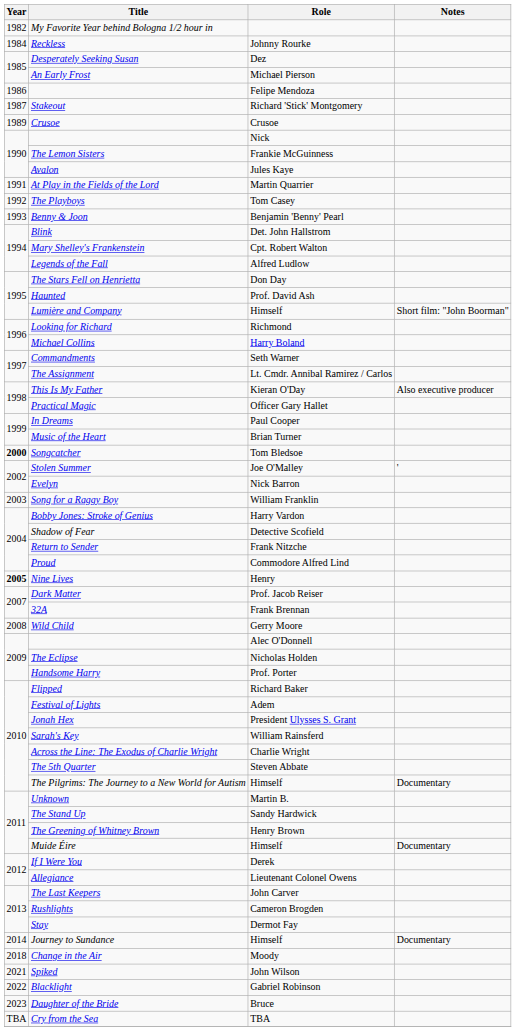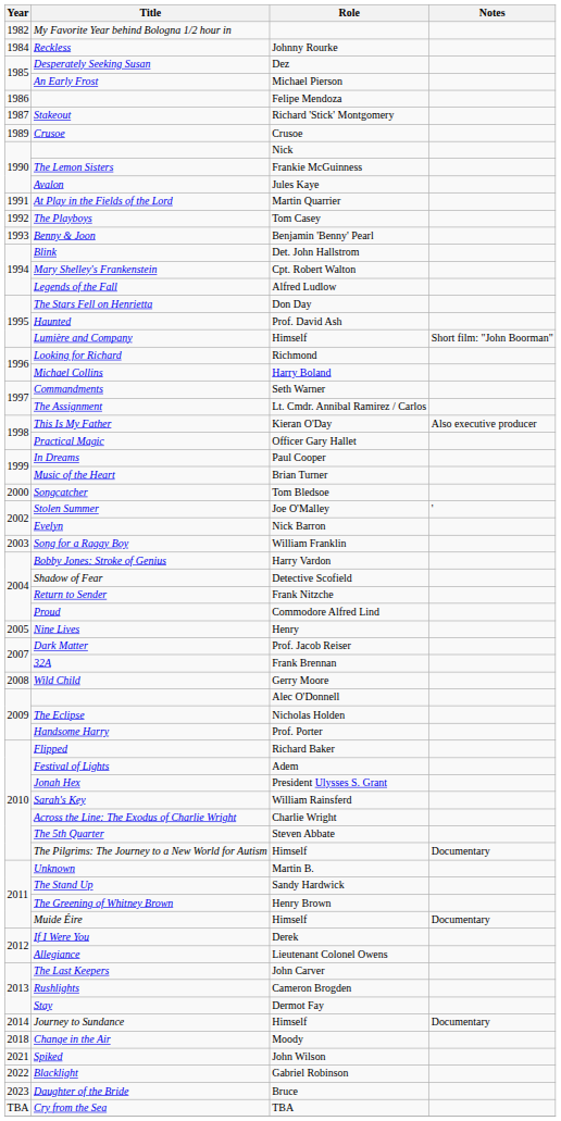Songcatcher | Year: bold -> normal
Nine Lives | Year: bold -> normal
